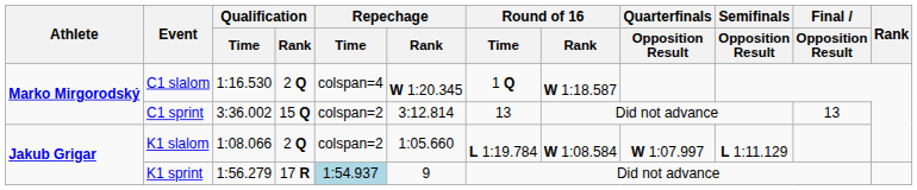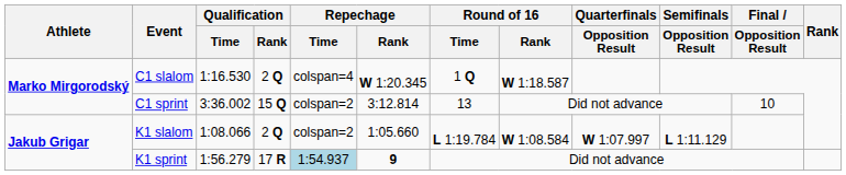C1 sprint | Final / Opposition Result: 13 -> 10
K1 sprint | Repechage / Rank: normal -> bold
